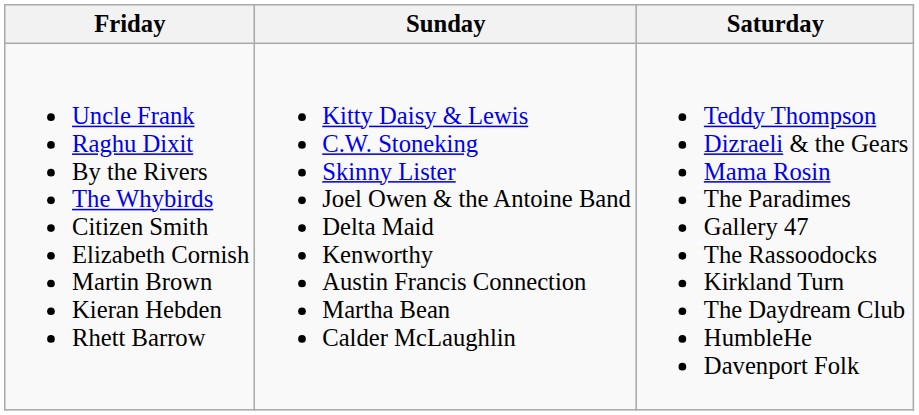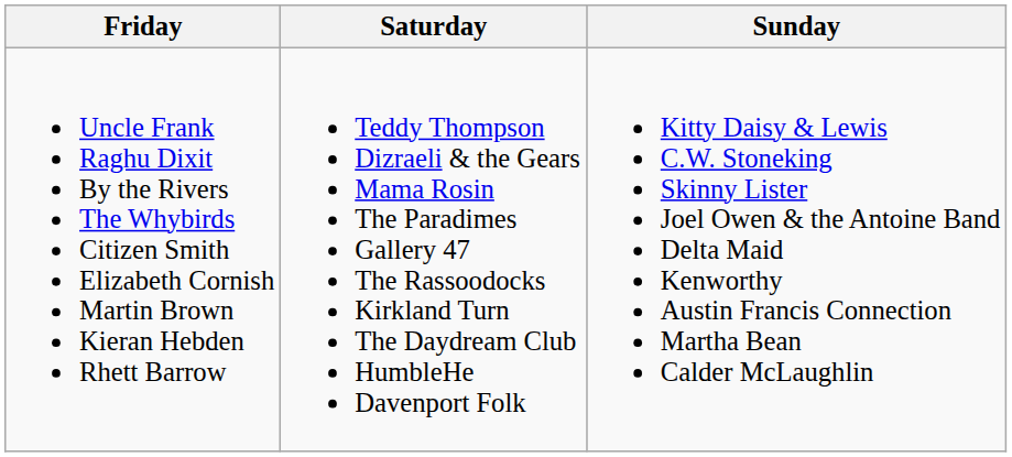columns swapped: Saturday <-> Sunday
